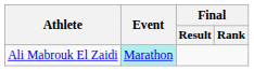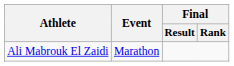Ali Mabrouk El Zaidi | Event: paleturquoise background -> no background
